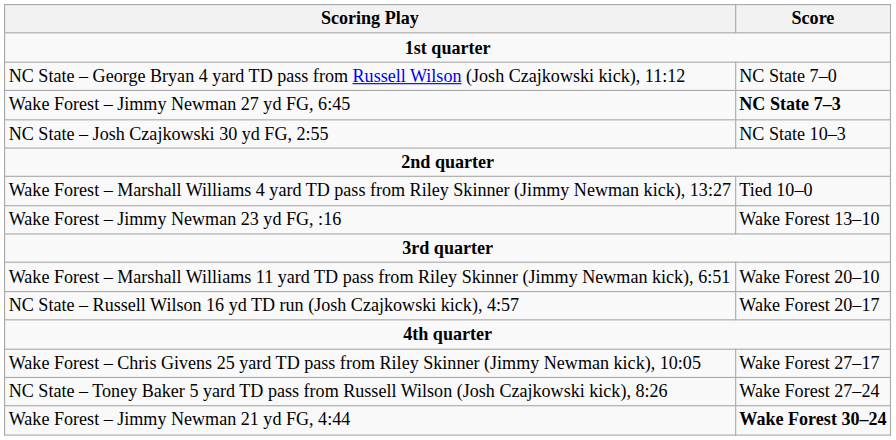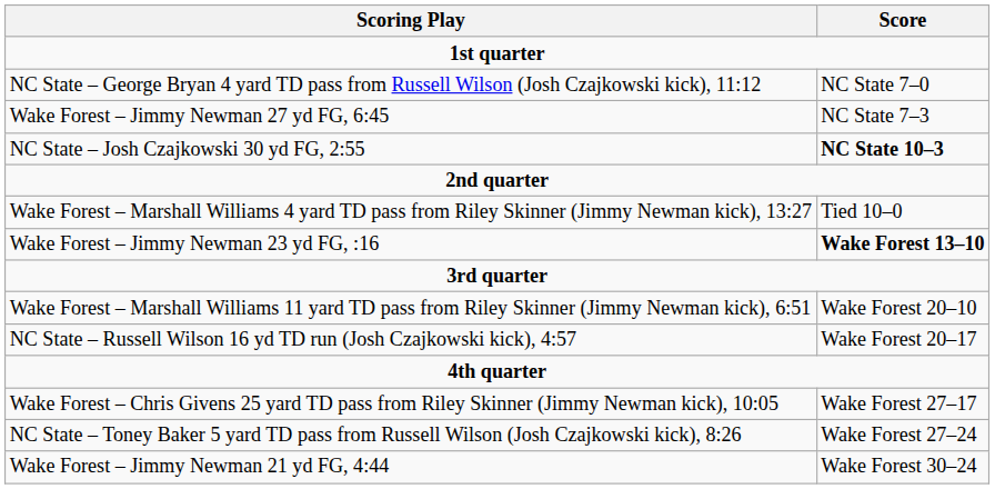Wake Forest – Jimmy Newman 27 yd FG, 6:45 | Score: bold -> normal
NC State – Josh Czajkowski 30 yd FG, 2:55 | Score: normal -> bold
Wake Forest – Jimmy Newman 23 yd FG, :16 | Score: normal -> bold
Wake Forest – Jimmy Newman 21 yd FG, 4:44 | Score: bold -> normal
